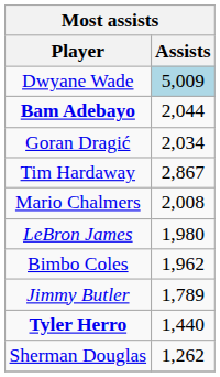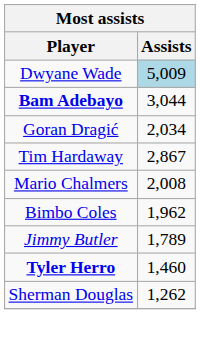Bam Adebayo | Assists: 2,044 -> 3,044
- row: LeBron James | 1,980
Tyler Herro | Assists: 1,440 -> 1,460
